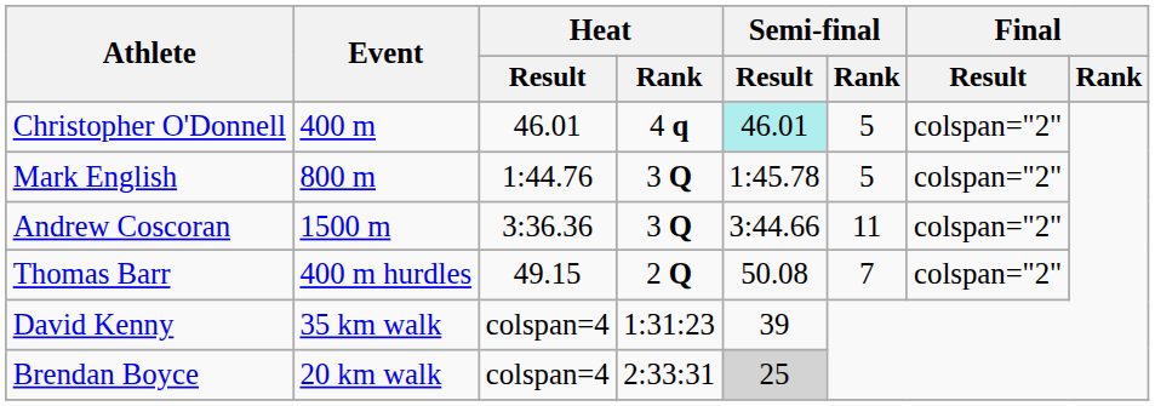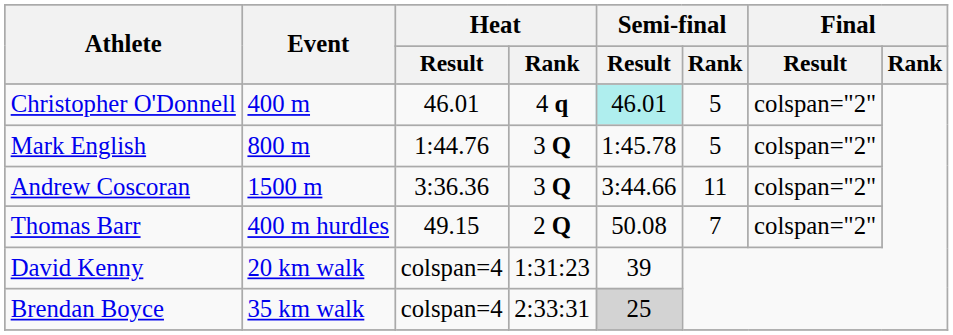David Kenny | Event: 35 km walk -> 20 km walk
Brendan Boyce | Event: 20 km walk -> 35 km walk
